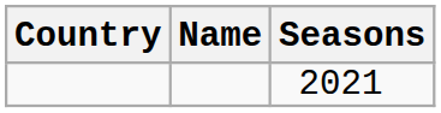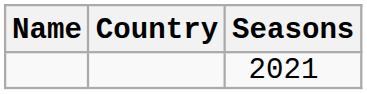columns swapped: Name <-> Country
